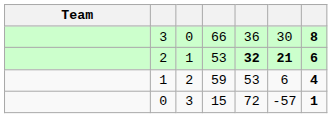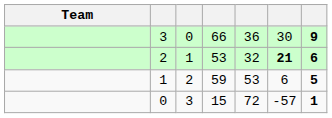row 2 | column 7: 8 -> 9
row 3 | column 5: bold -> normal
row 4 | column 7: 4 -> 5
